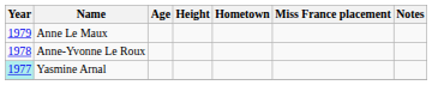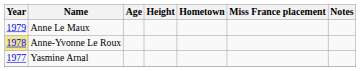Anne-Yvonne Le Roux | Year: no background -> khaki background
Yasmine Arnal | Year: paleturquoise background -> no background
